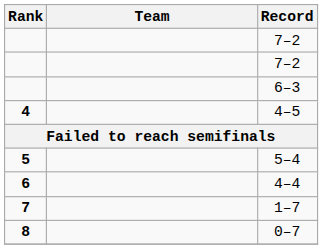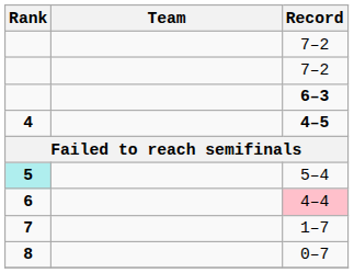6–3 | Record: normal -> bold
4–5 | Record: normal -> bold
5–4 | Rank: no background -> paleturquoise background
4–4 | Record: no background -> pink background
